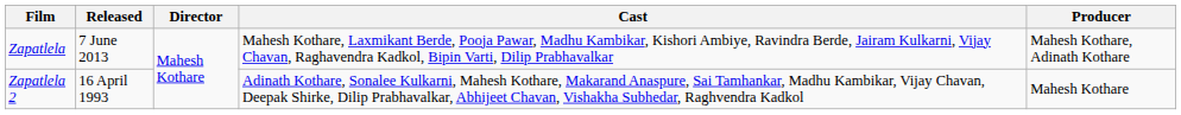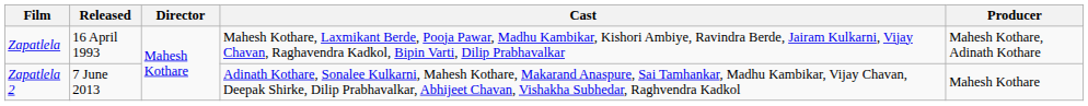Zapatlela | Released: 7 June 2013 -> 16 April 1993
Zapatlela 2 | Released: 16 April 1993 -> 7 June 2013
